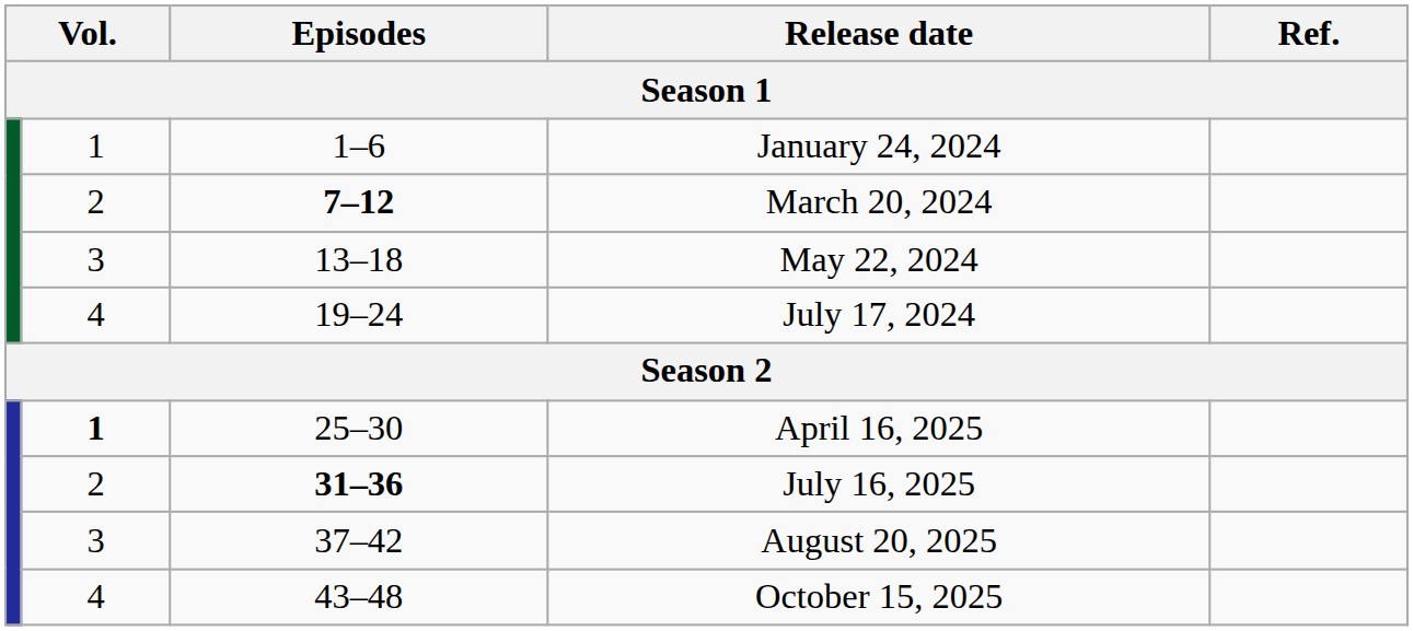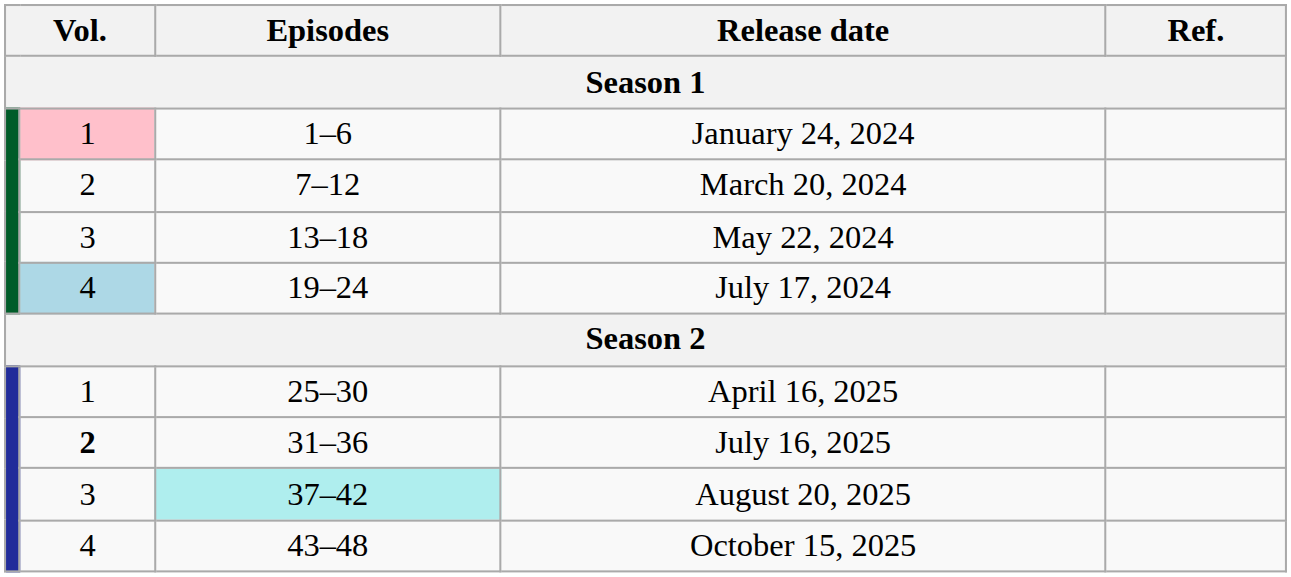January 24, 2024 | column 2: no background -> pink background
March 20, 2024 | Episodes: bold -> normal
July 17, 2024 | column 2: no background -> lightblue background
April 16, 2025 | column 2: bold -> normal
July 16, 2025 | column 2: normal -> bold
July 16, 2025 | Episodes: bold -> normal
August 20, 2025 | Episodes: no background -> paleturquoise background
